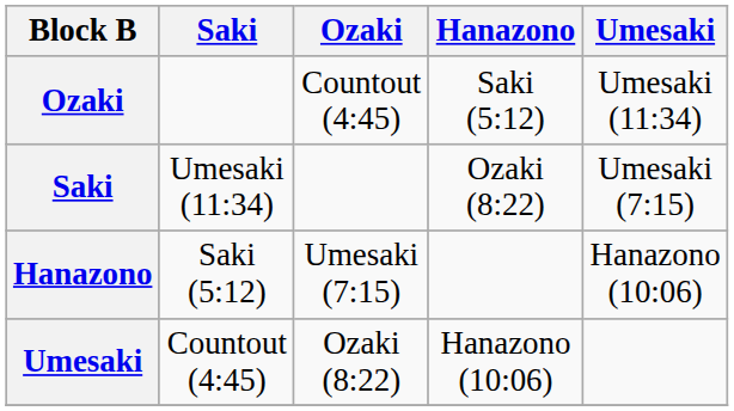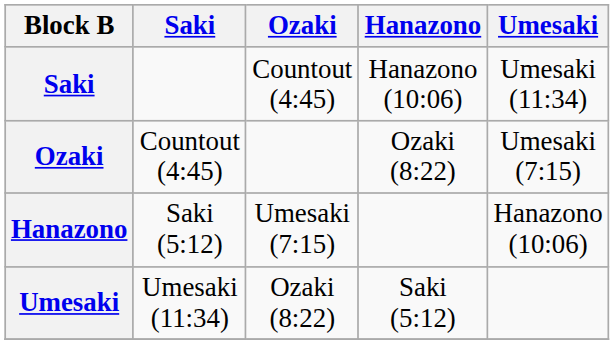row 2 | Block B: Ozaki -> Saki
row 2 | Hanazono: Saki (5:12) -> Hanazono (10:06)
row 3 | Block B: Saki -> Ozaki
row 3 | Saki: Umesaki (11:34) -> Countout (4:45)
row 5 | Saki: Countout (4:45) -> Umesaki (11:34)
row 5 | Hanazono: Hanazono (10:06) -> Saki (5:12)
